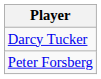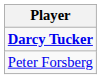row 2 | column 1: normal -> bold
